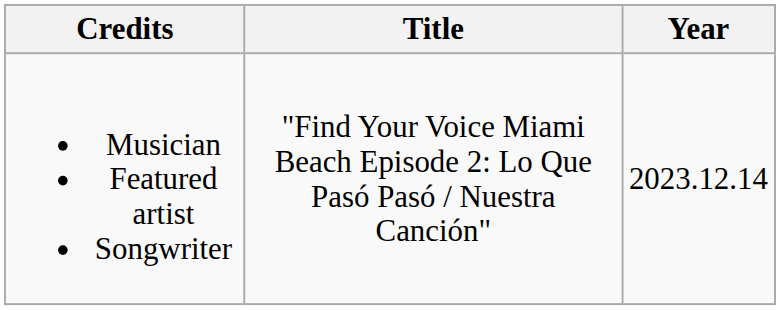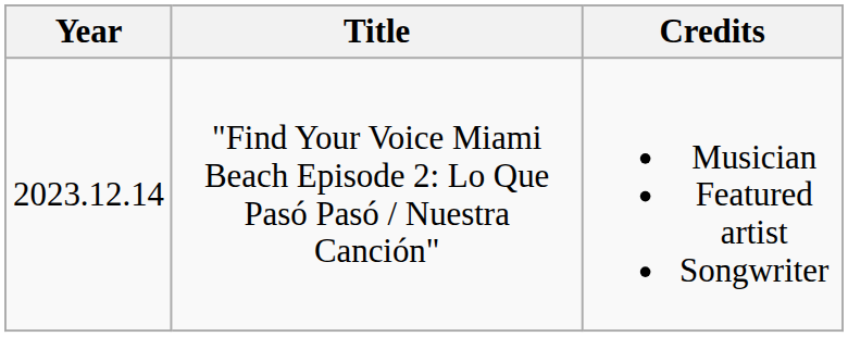columns swapped: Year <-> Credits
